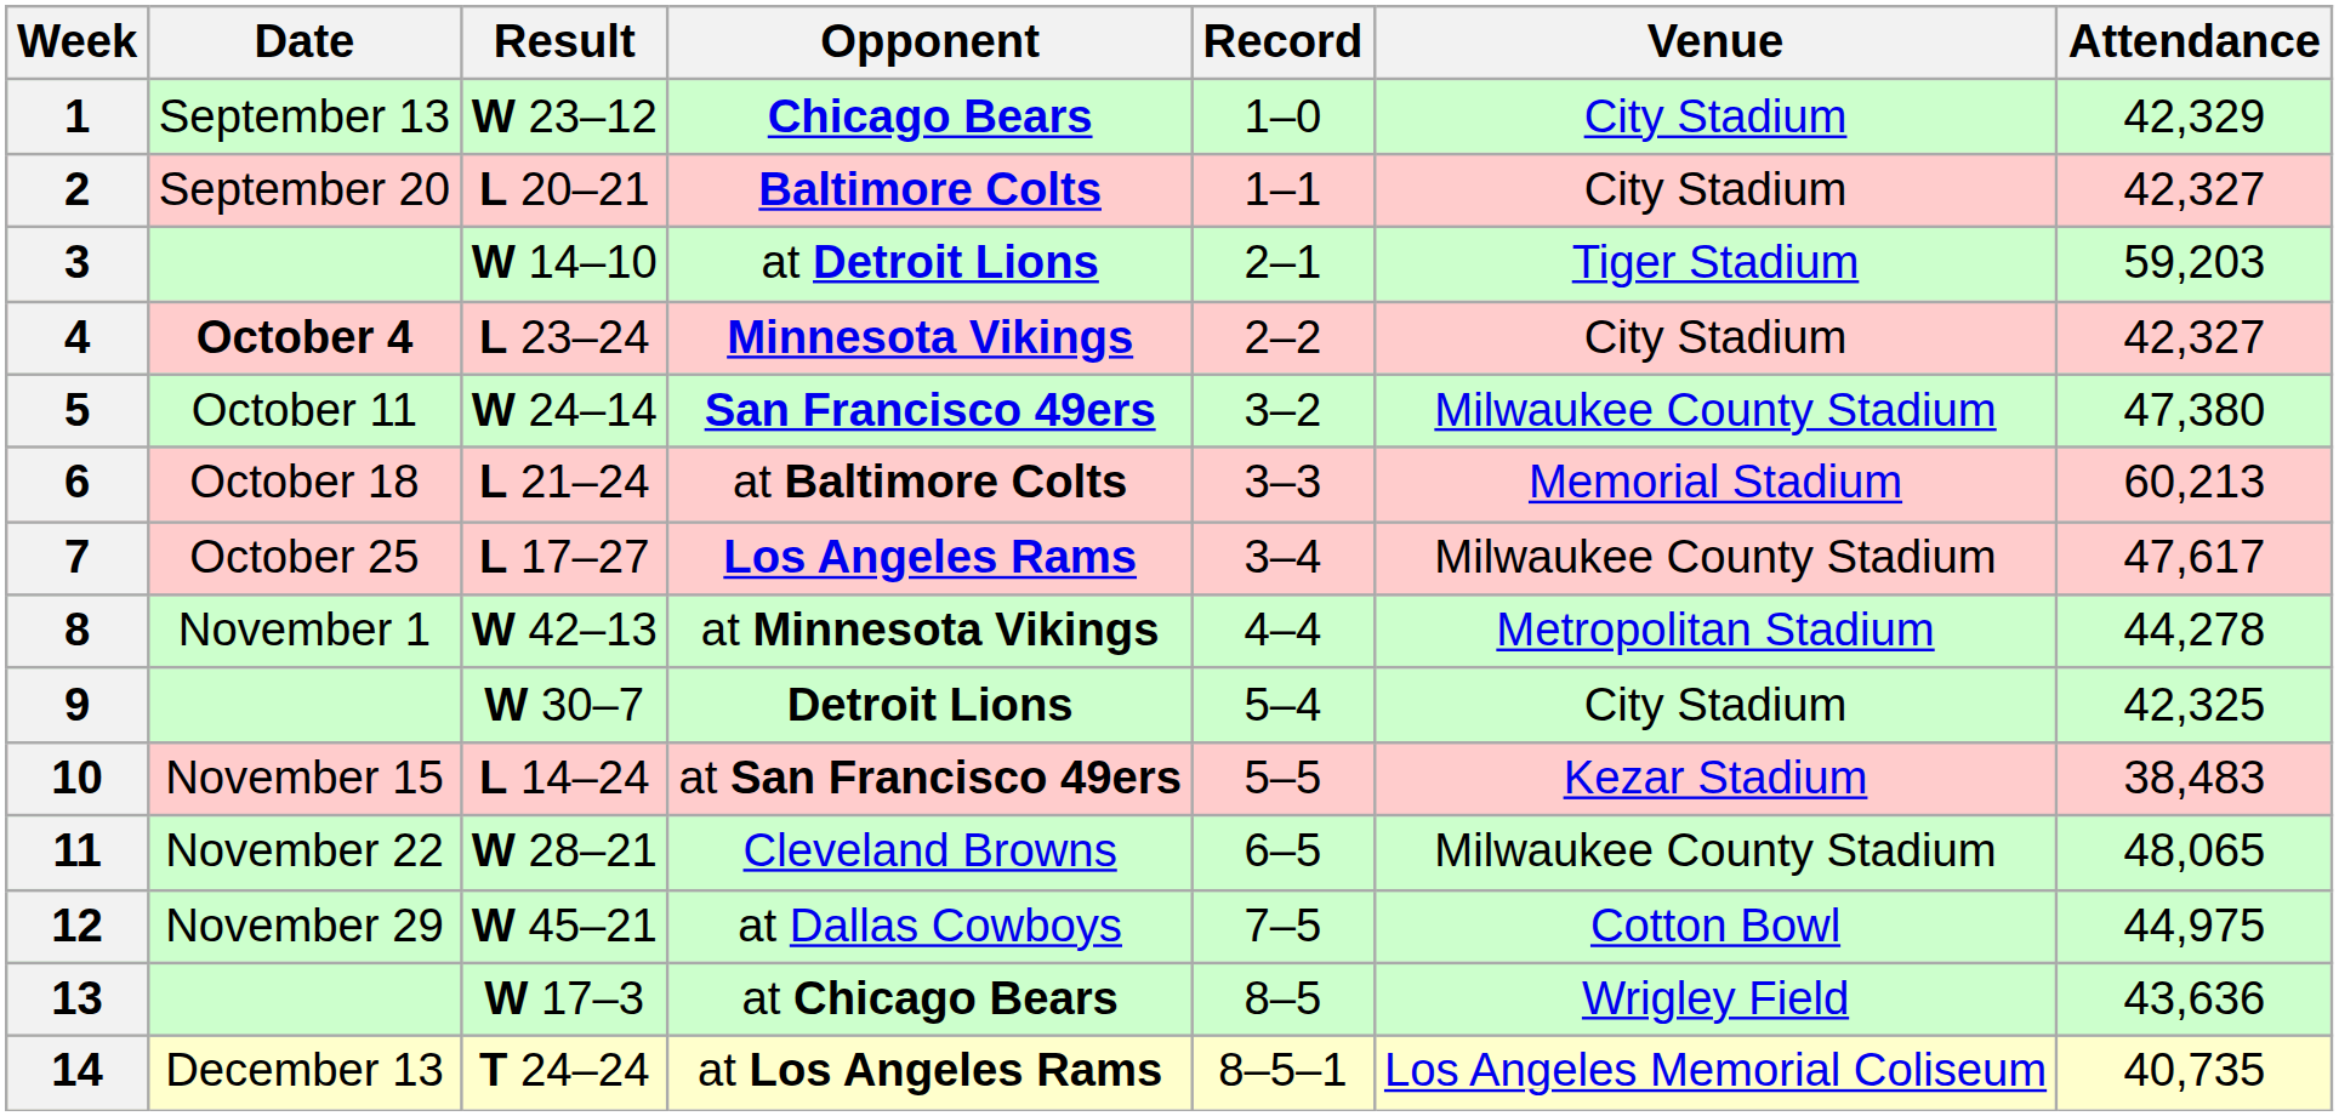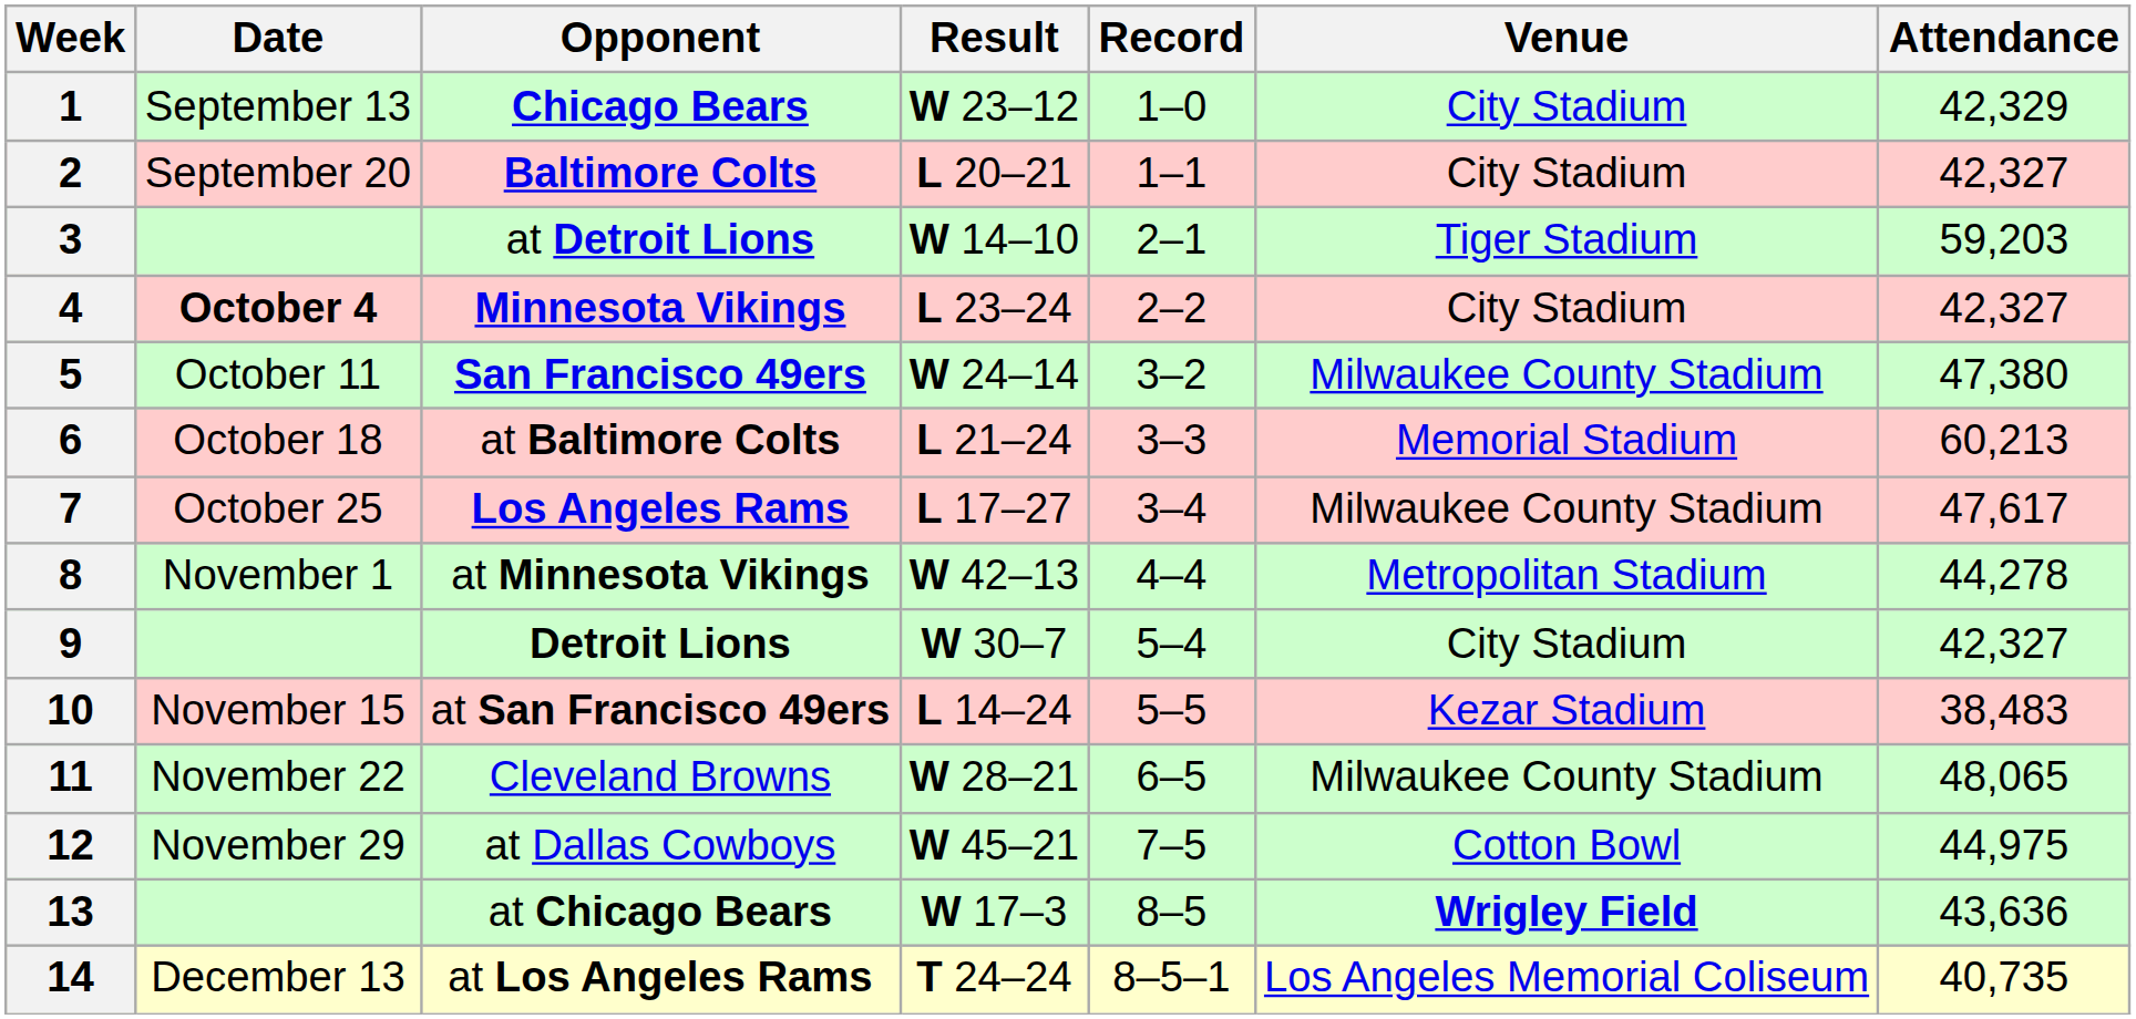columns swapped: Opponent <-> Result
9 | Attendance: 42,325 -> 42,327
13 | Venue: normal -> bold
